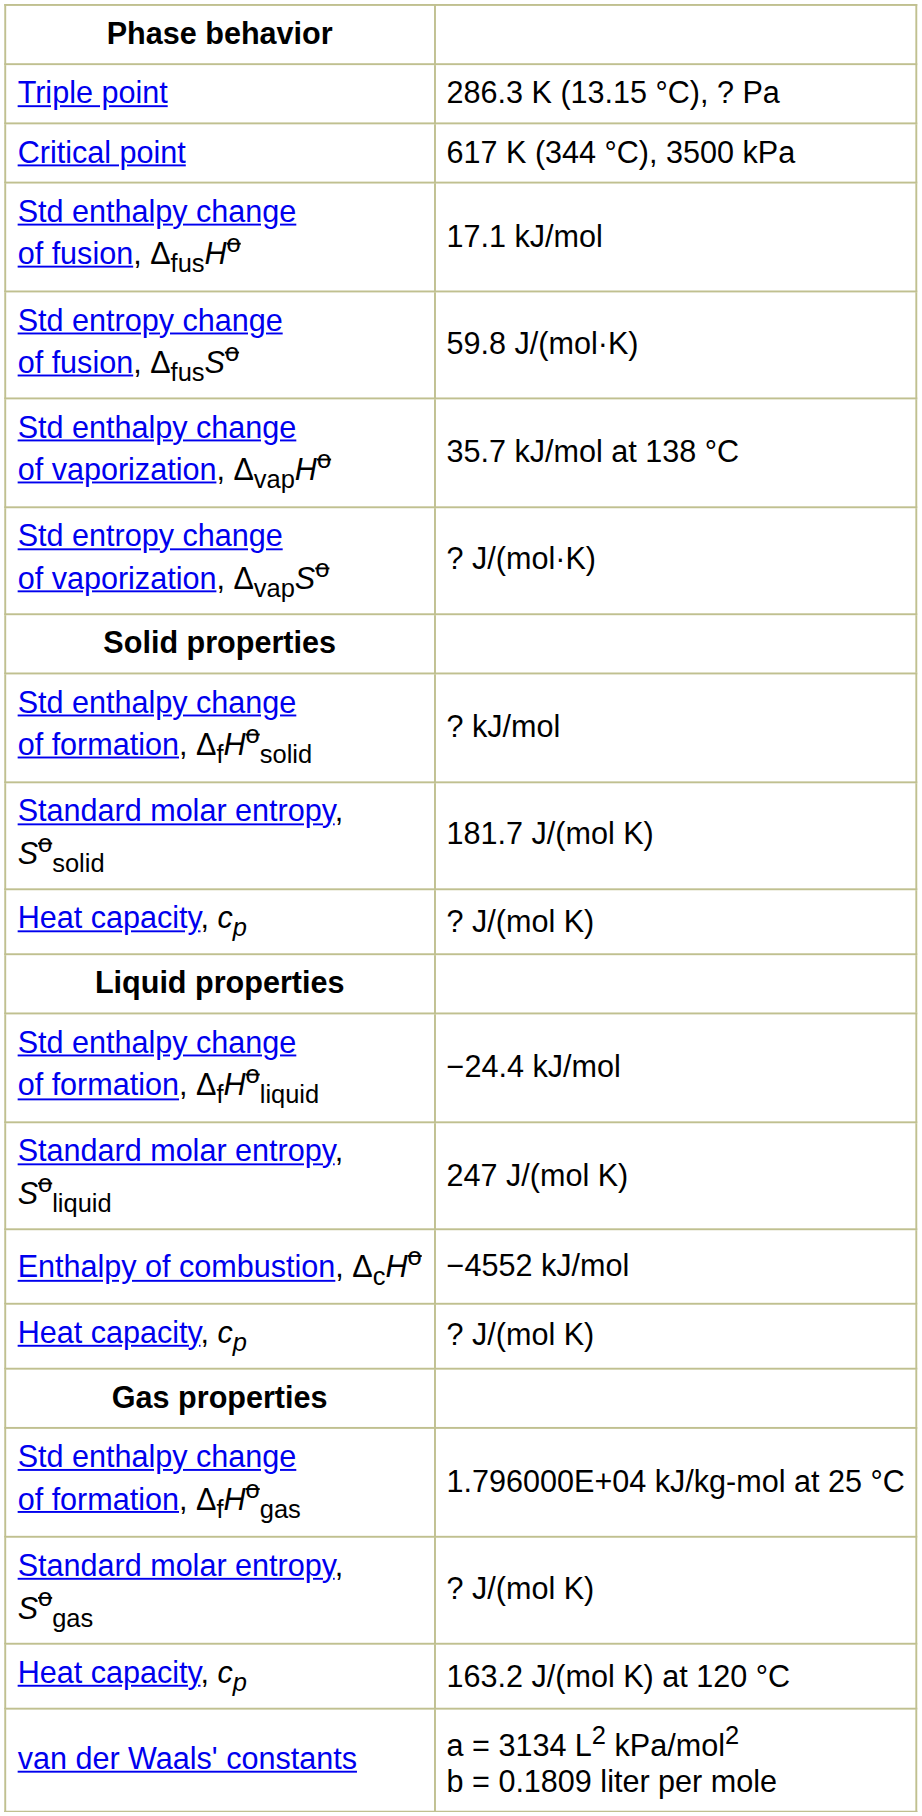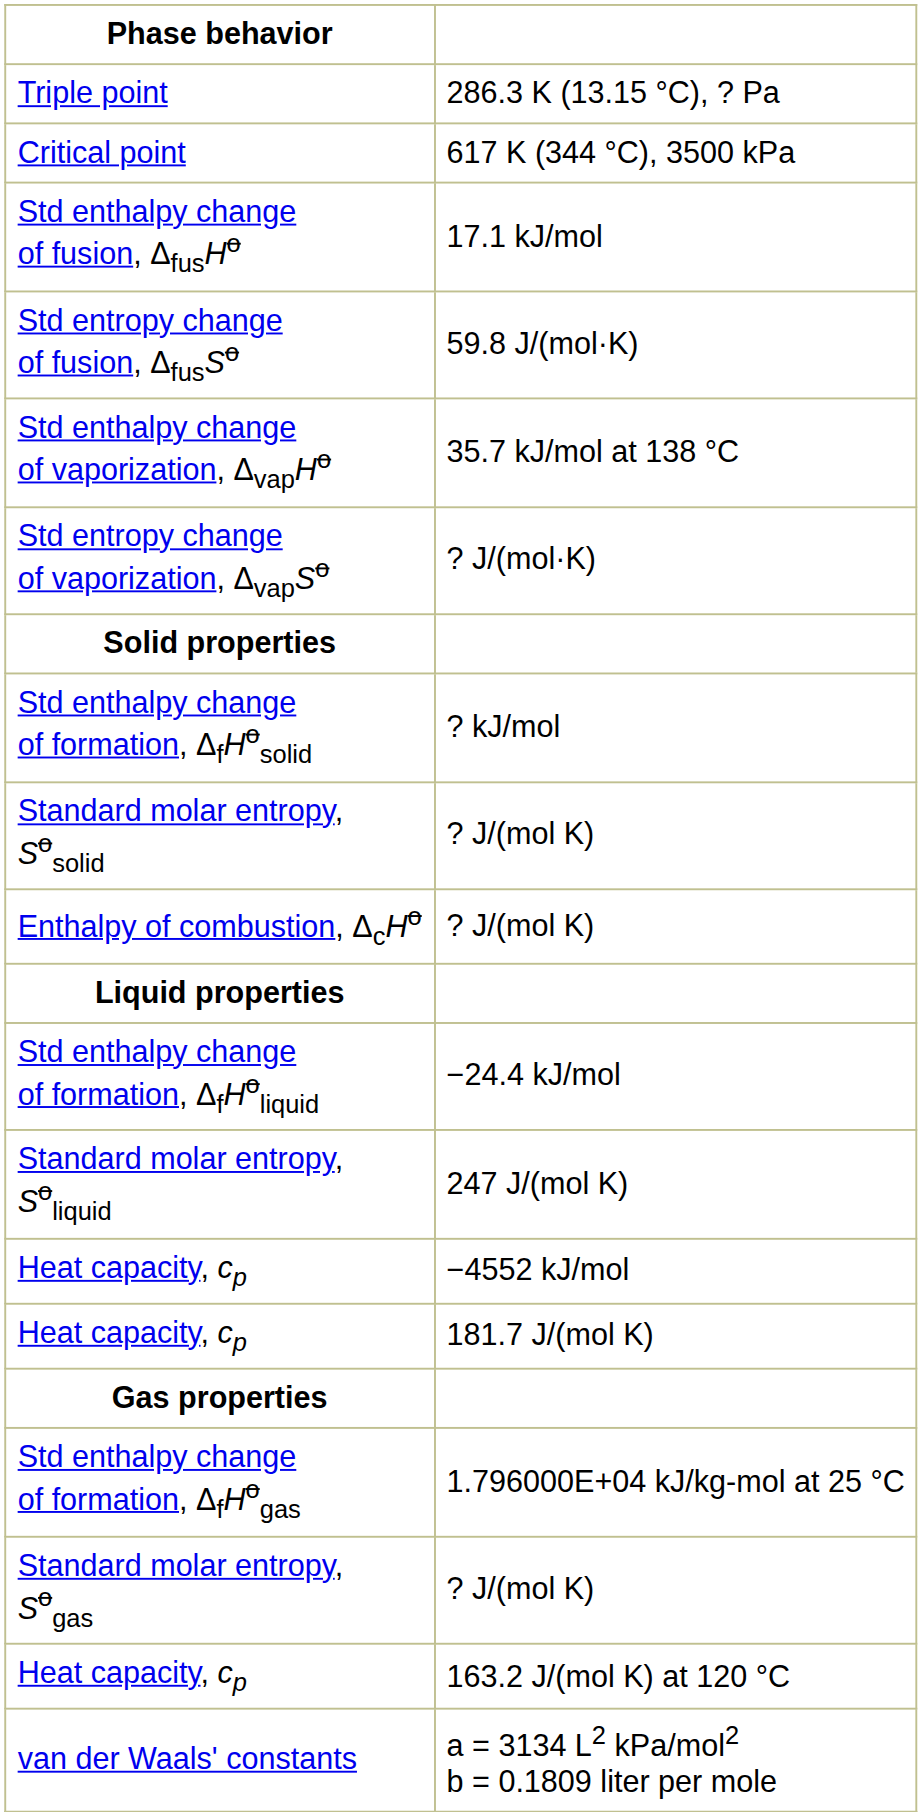row 10 | column 2: 181.7 J/(mol K) -> ? J/(mol K)
row 11 | Phase behavior: Heat capacity, cp -> Enthalpy of combustion, ΔcHo
row 15 | Phase behavior: Enthalpy of combustion, ΔcHo -> Heat capacity, cp
row 16 | column 2: ? J/(mol K) -> 181.7 J/(mol K)
